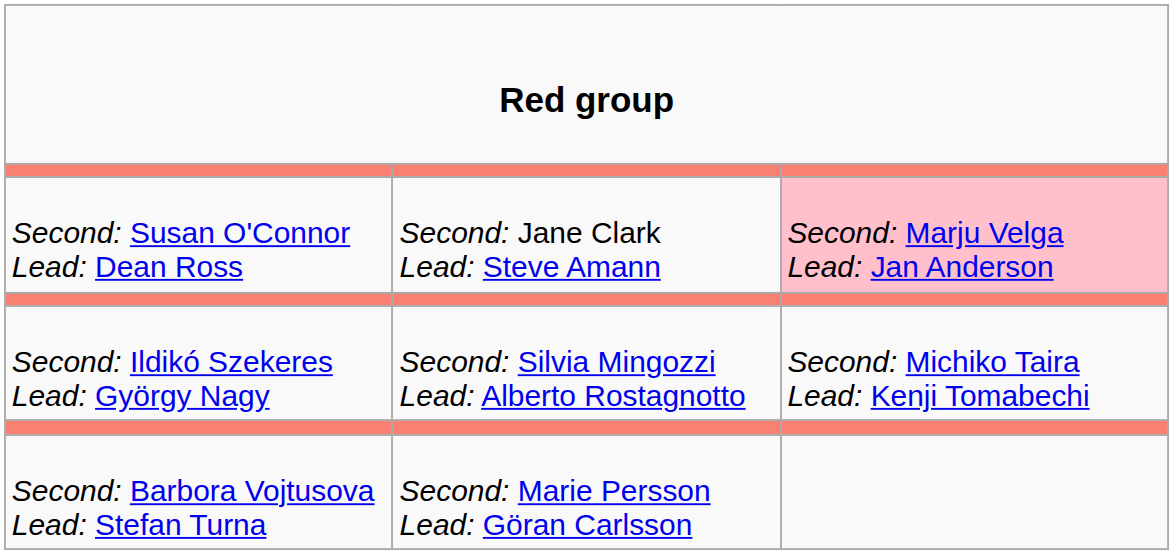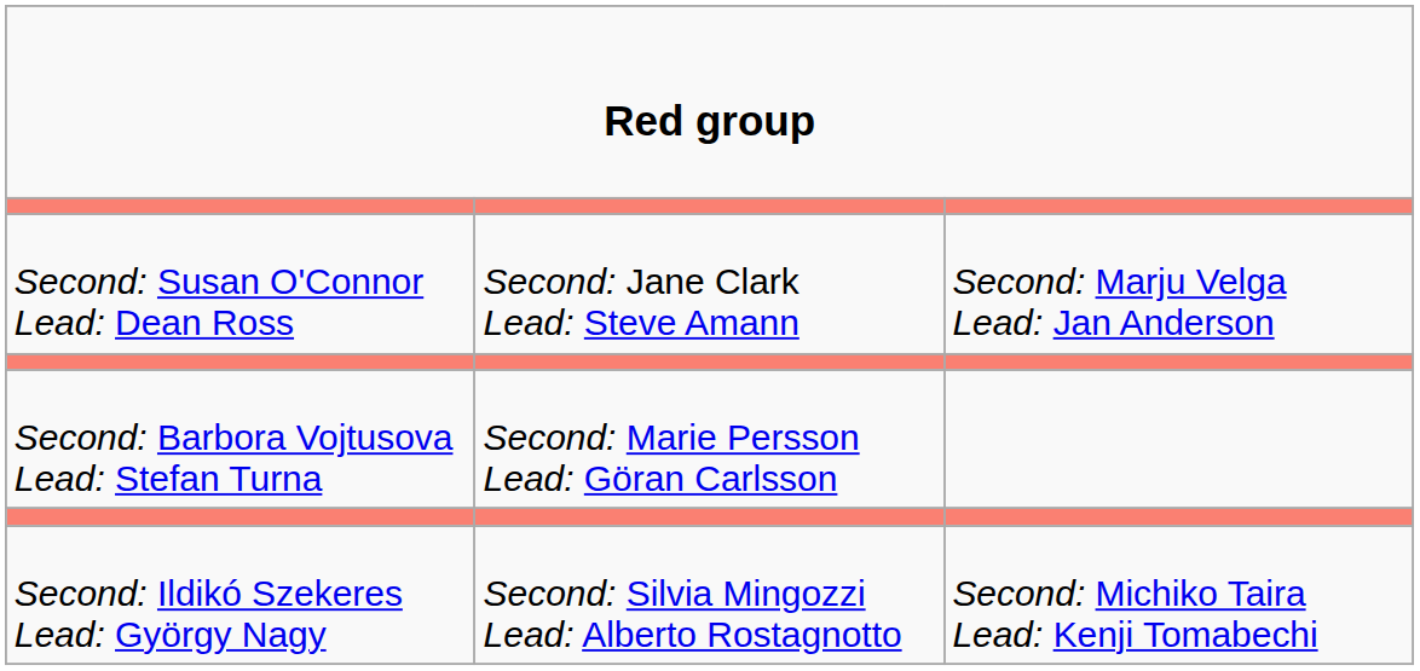Second: Susan O'Connor Lead: Dean Ross | column 3: pink background -> no background
rows swapped: Second: Ildikó Szekeres Lead: György Nagy <-> Second: Barbora Vojtusova Lead: Stefan Turna
